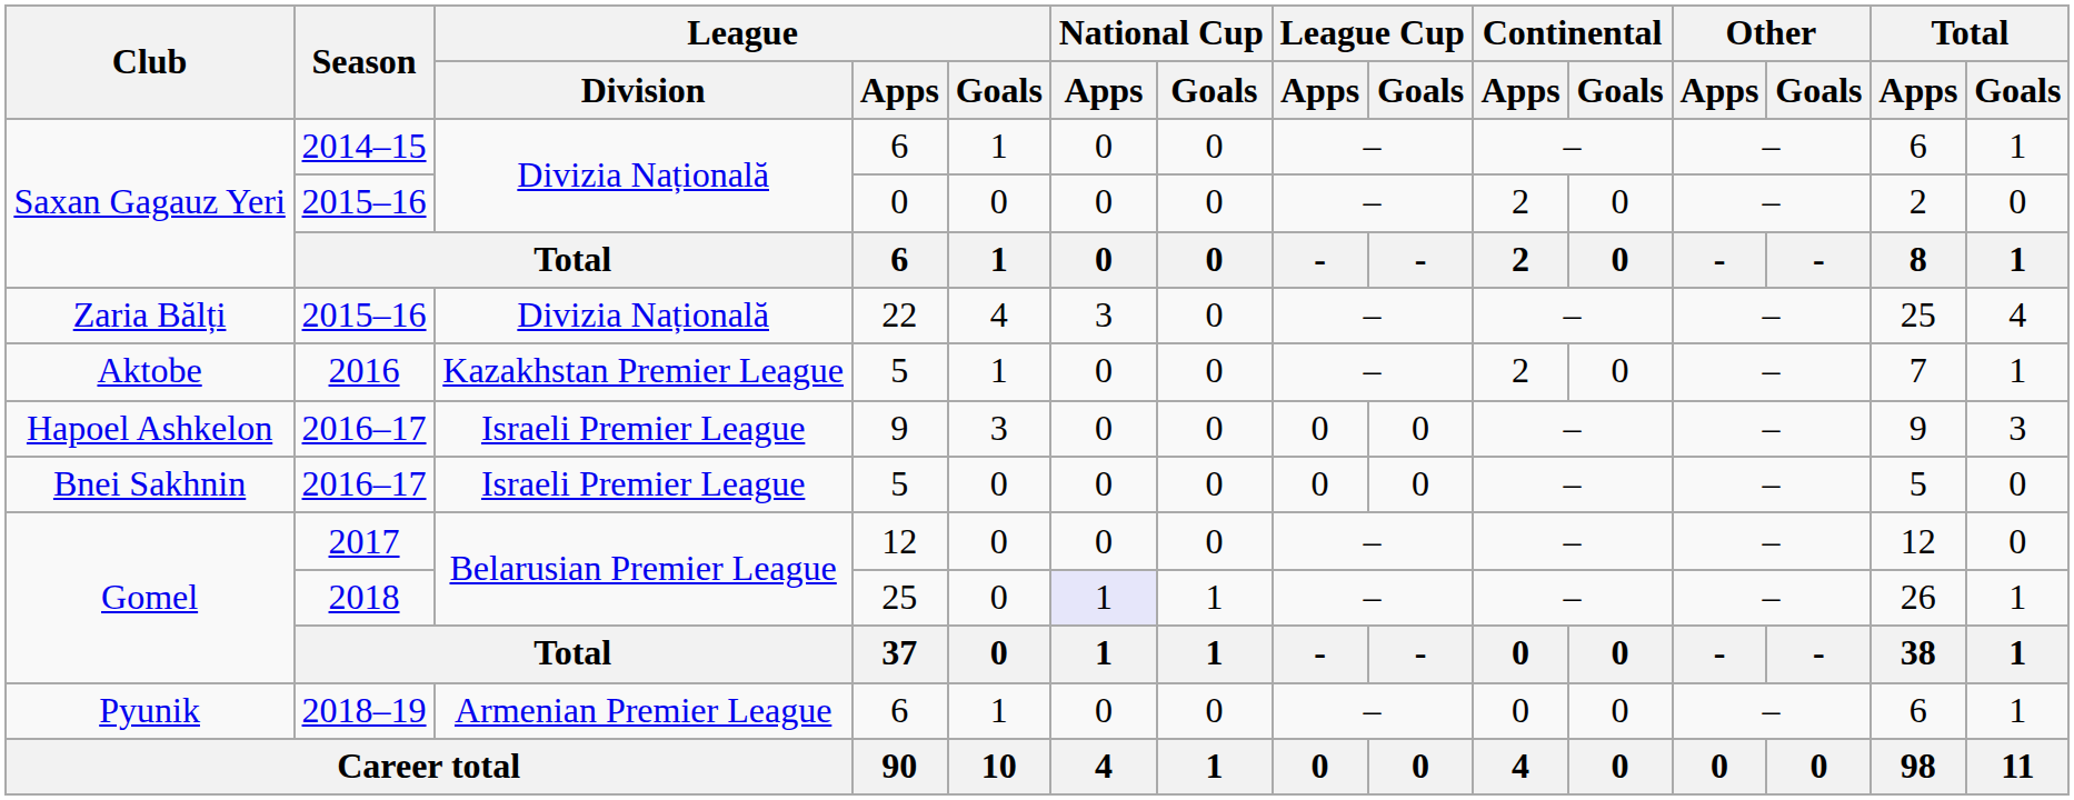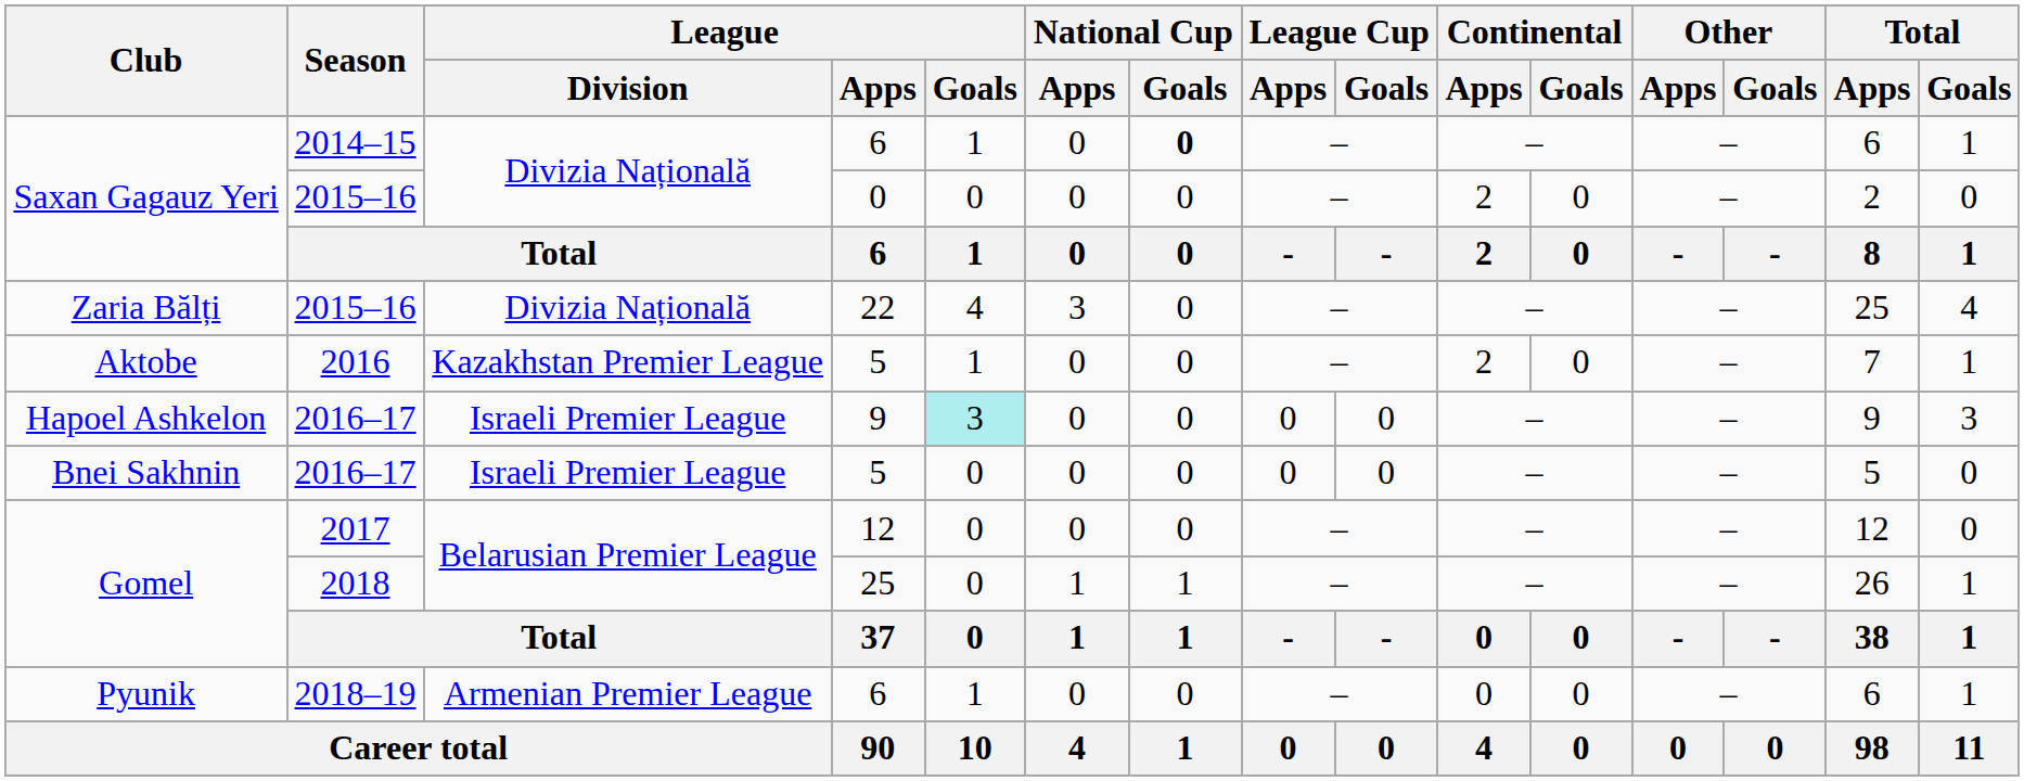Saxan Gagauz Yeri / 2014–15 | National Cup / Goals: normal -> bold
Hapoel Ashkelon | League / Goals: no background -> paleturquoise background
Gomel / 2018 | National Cup / Apps: lavender background -> no background
